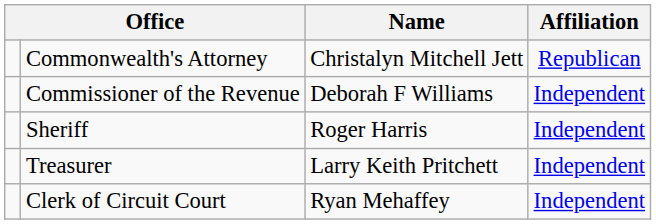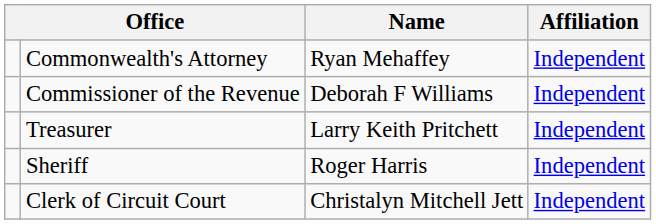Commonwealth's Attorney | Name: Christalyn Mitchell Jett -> Ryan Mehaffey
Commonwealth's Attorney | Affiliation: Republican -> Independent
rows swapped: Sheriff <-> Treasurer
Clerk of Circuit Court | Name: Ryan Mehaffey -> Christalyn Mitchell Jett
